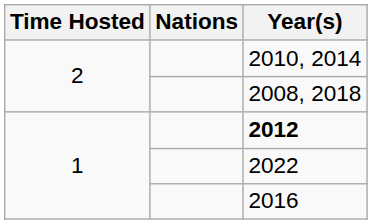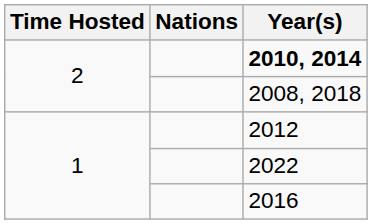2010, 2014 | Year(s): normal -> bold
2012 | Year(s): bold -> normal
